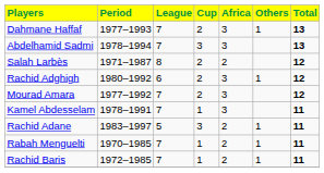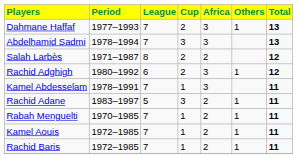- row: Mourad Amara | 1977–1992 | 7 | 2 | 3 | 12
+ row: Kamel Aouis | 1972–1985 | 7 | 1 | 2 | 1 | 11
